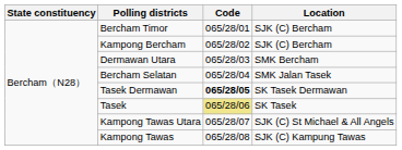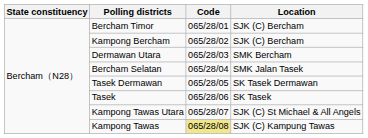Tasek Dermawan | Code: bold -> normal
Tasek | Code: khaki background -> no background
Kampong Tawas | Code: no background -> khaki background
